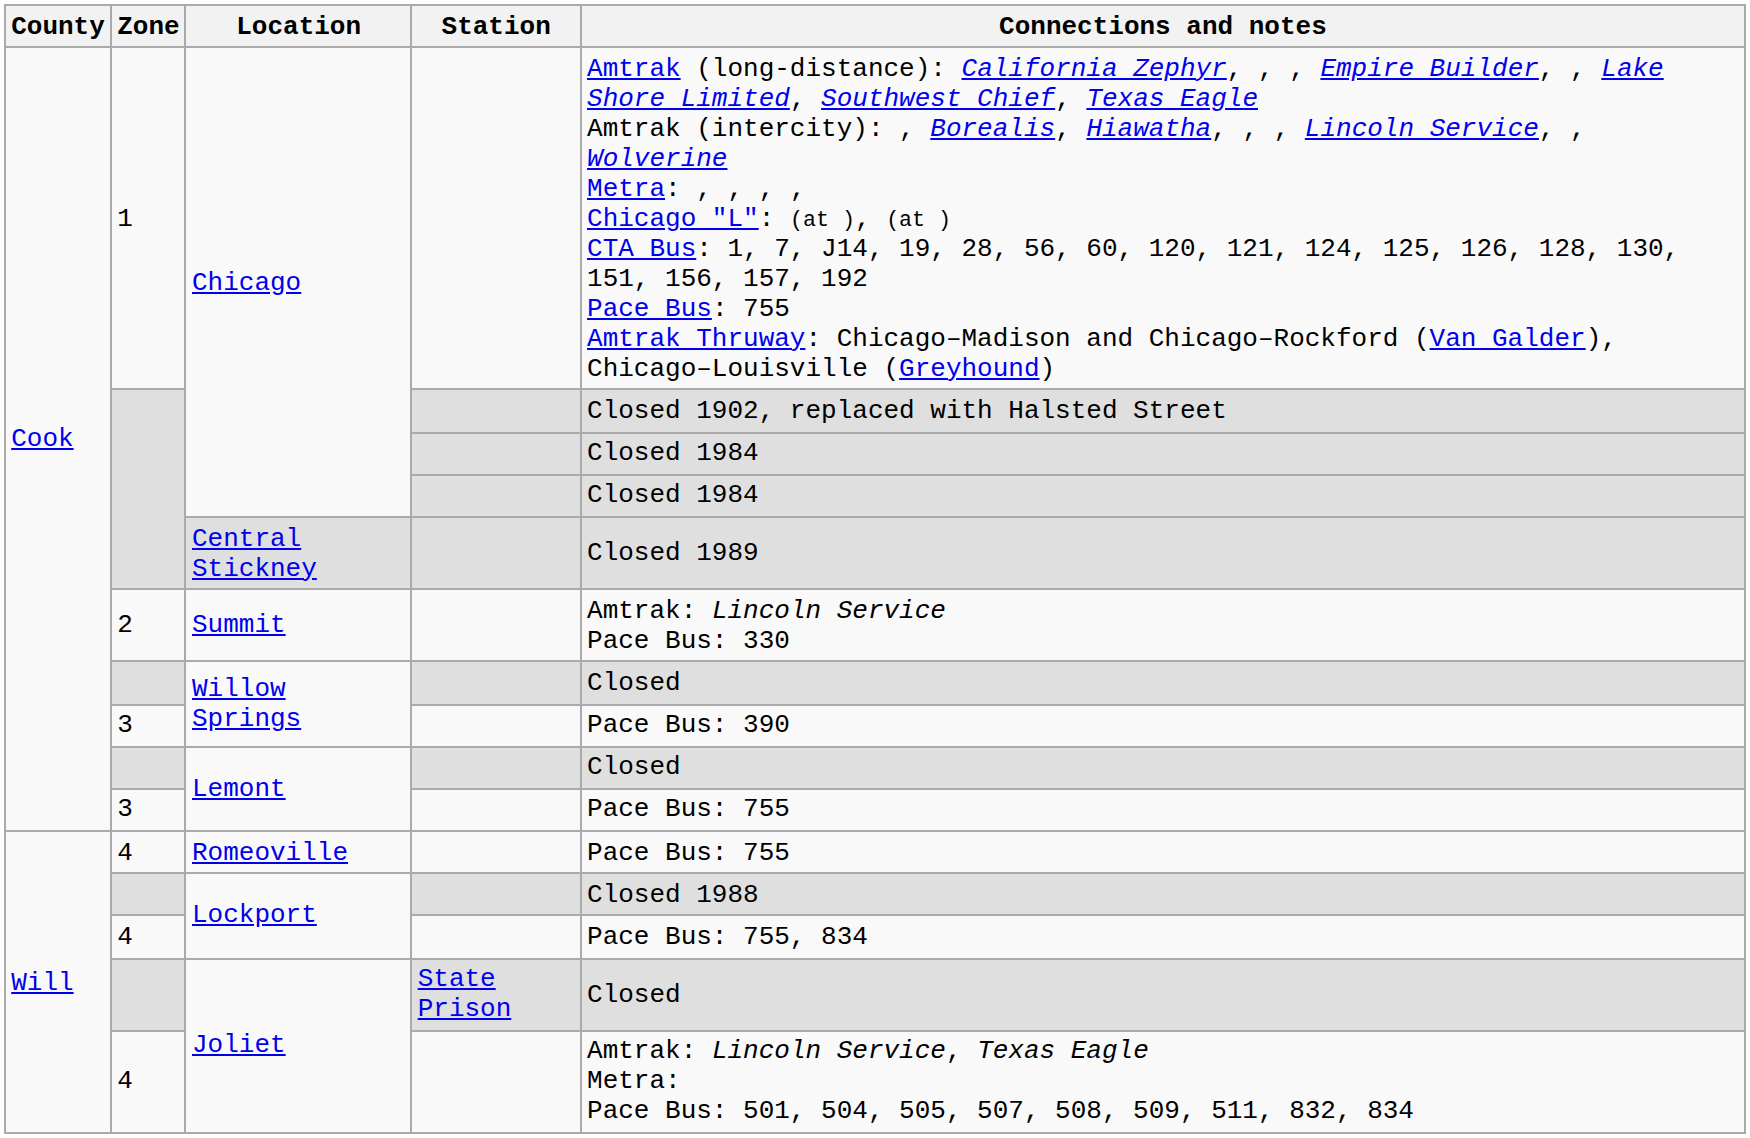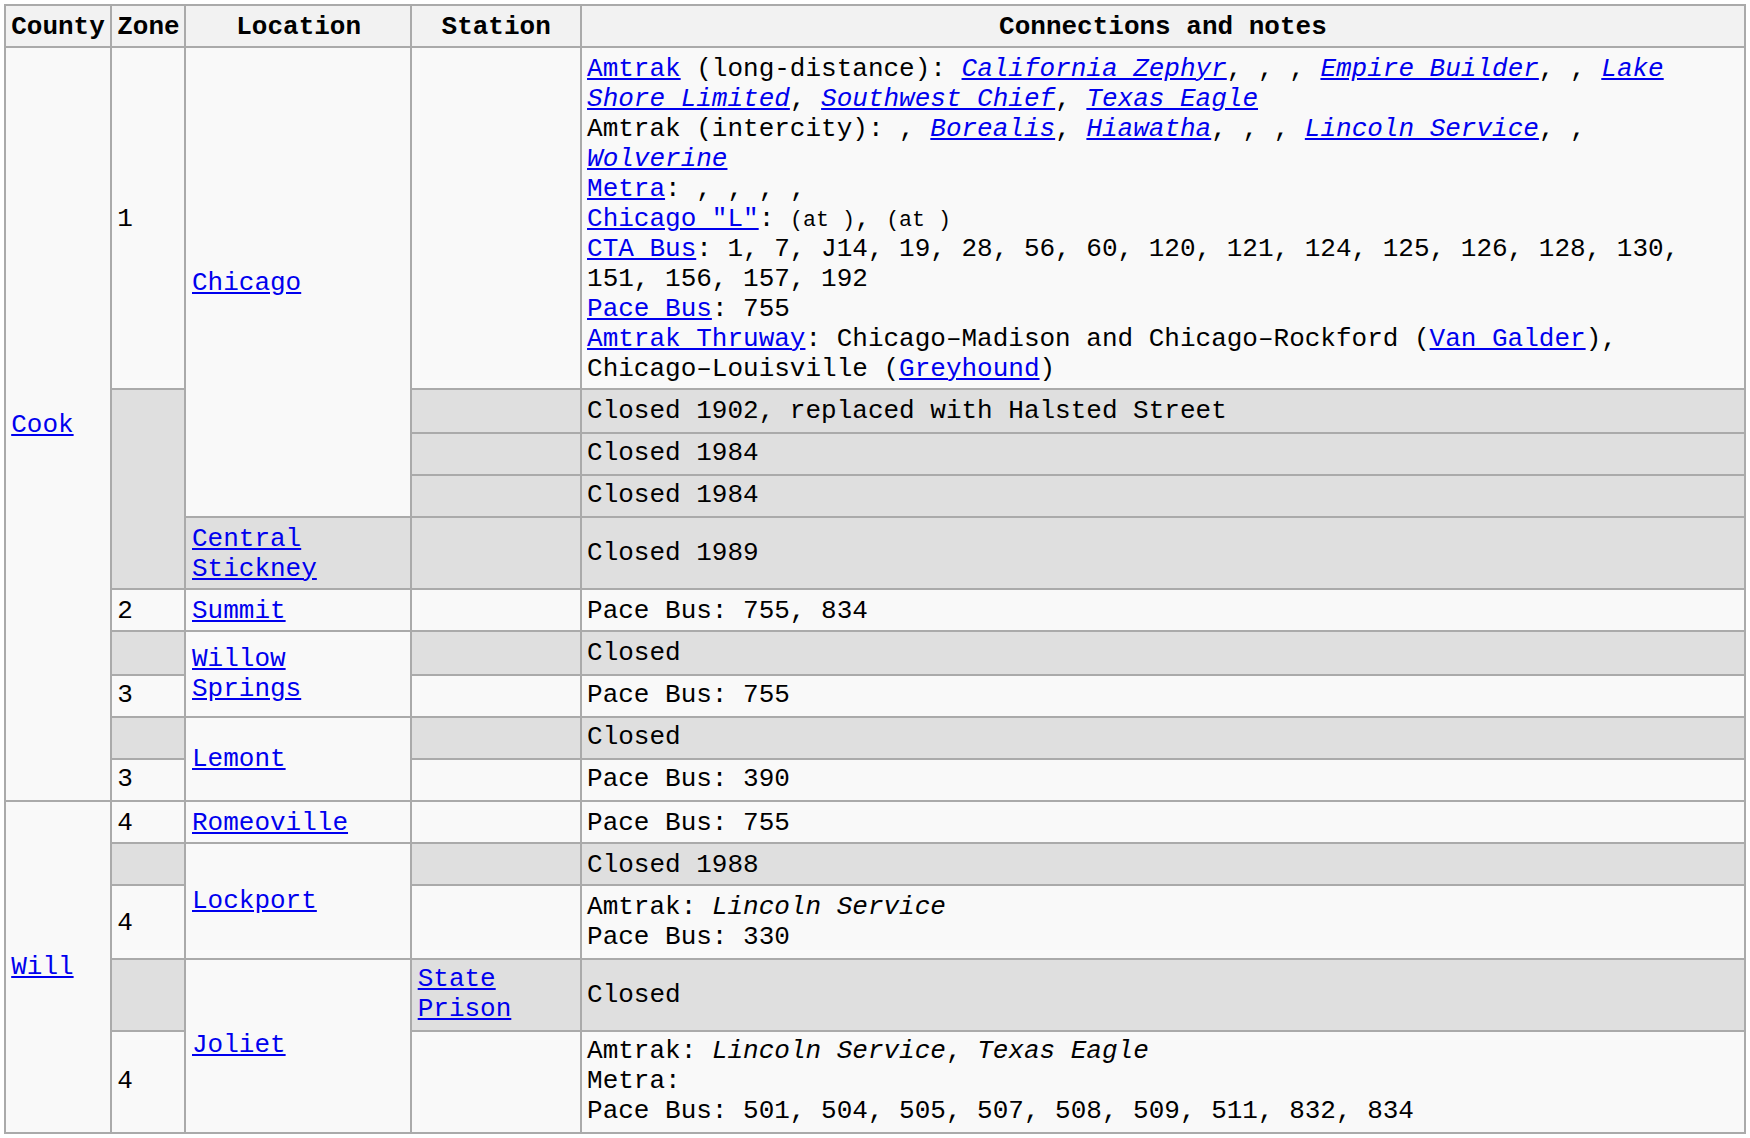Summit | Connections and notes: Amtrak: Lincoln Service Pace Bus: 330 -> Pace Bus: 755, 834
3 / Willow Springs | Connections and notes: Pace Bus: 390 -> Pace Bus: 755
3 / Lemont | Connections and notes: Pace Bus: 755 -> Pace Bus: 390
4 / Lockport | Connections and notes: Pace Bus: 755, 834 -> Amtrak: Lincoln Service Pace Bus: 330
